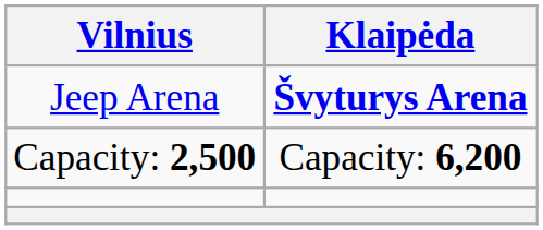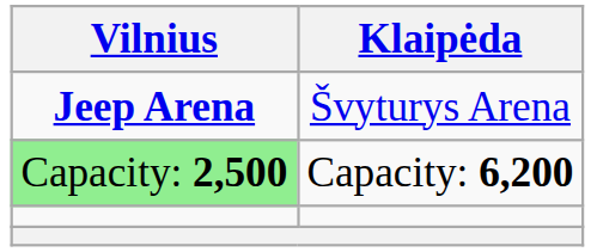Jeep Arena | Vilnius: normal -> bold
Jeep Arena | Klaipėda: bold -> normal
Capacity: 2,500 | Vilnius: no background -> lightgreen background
